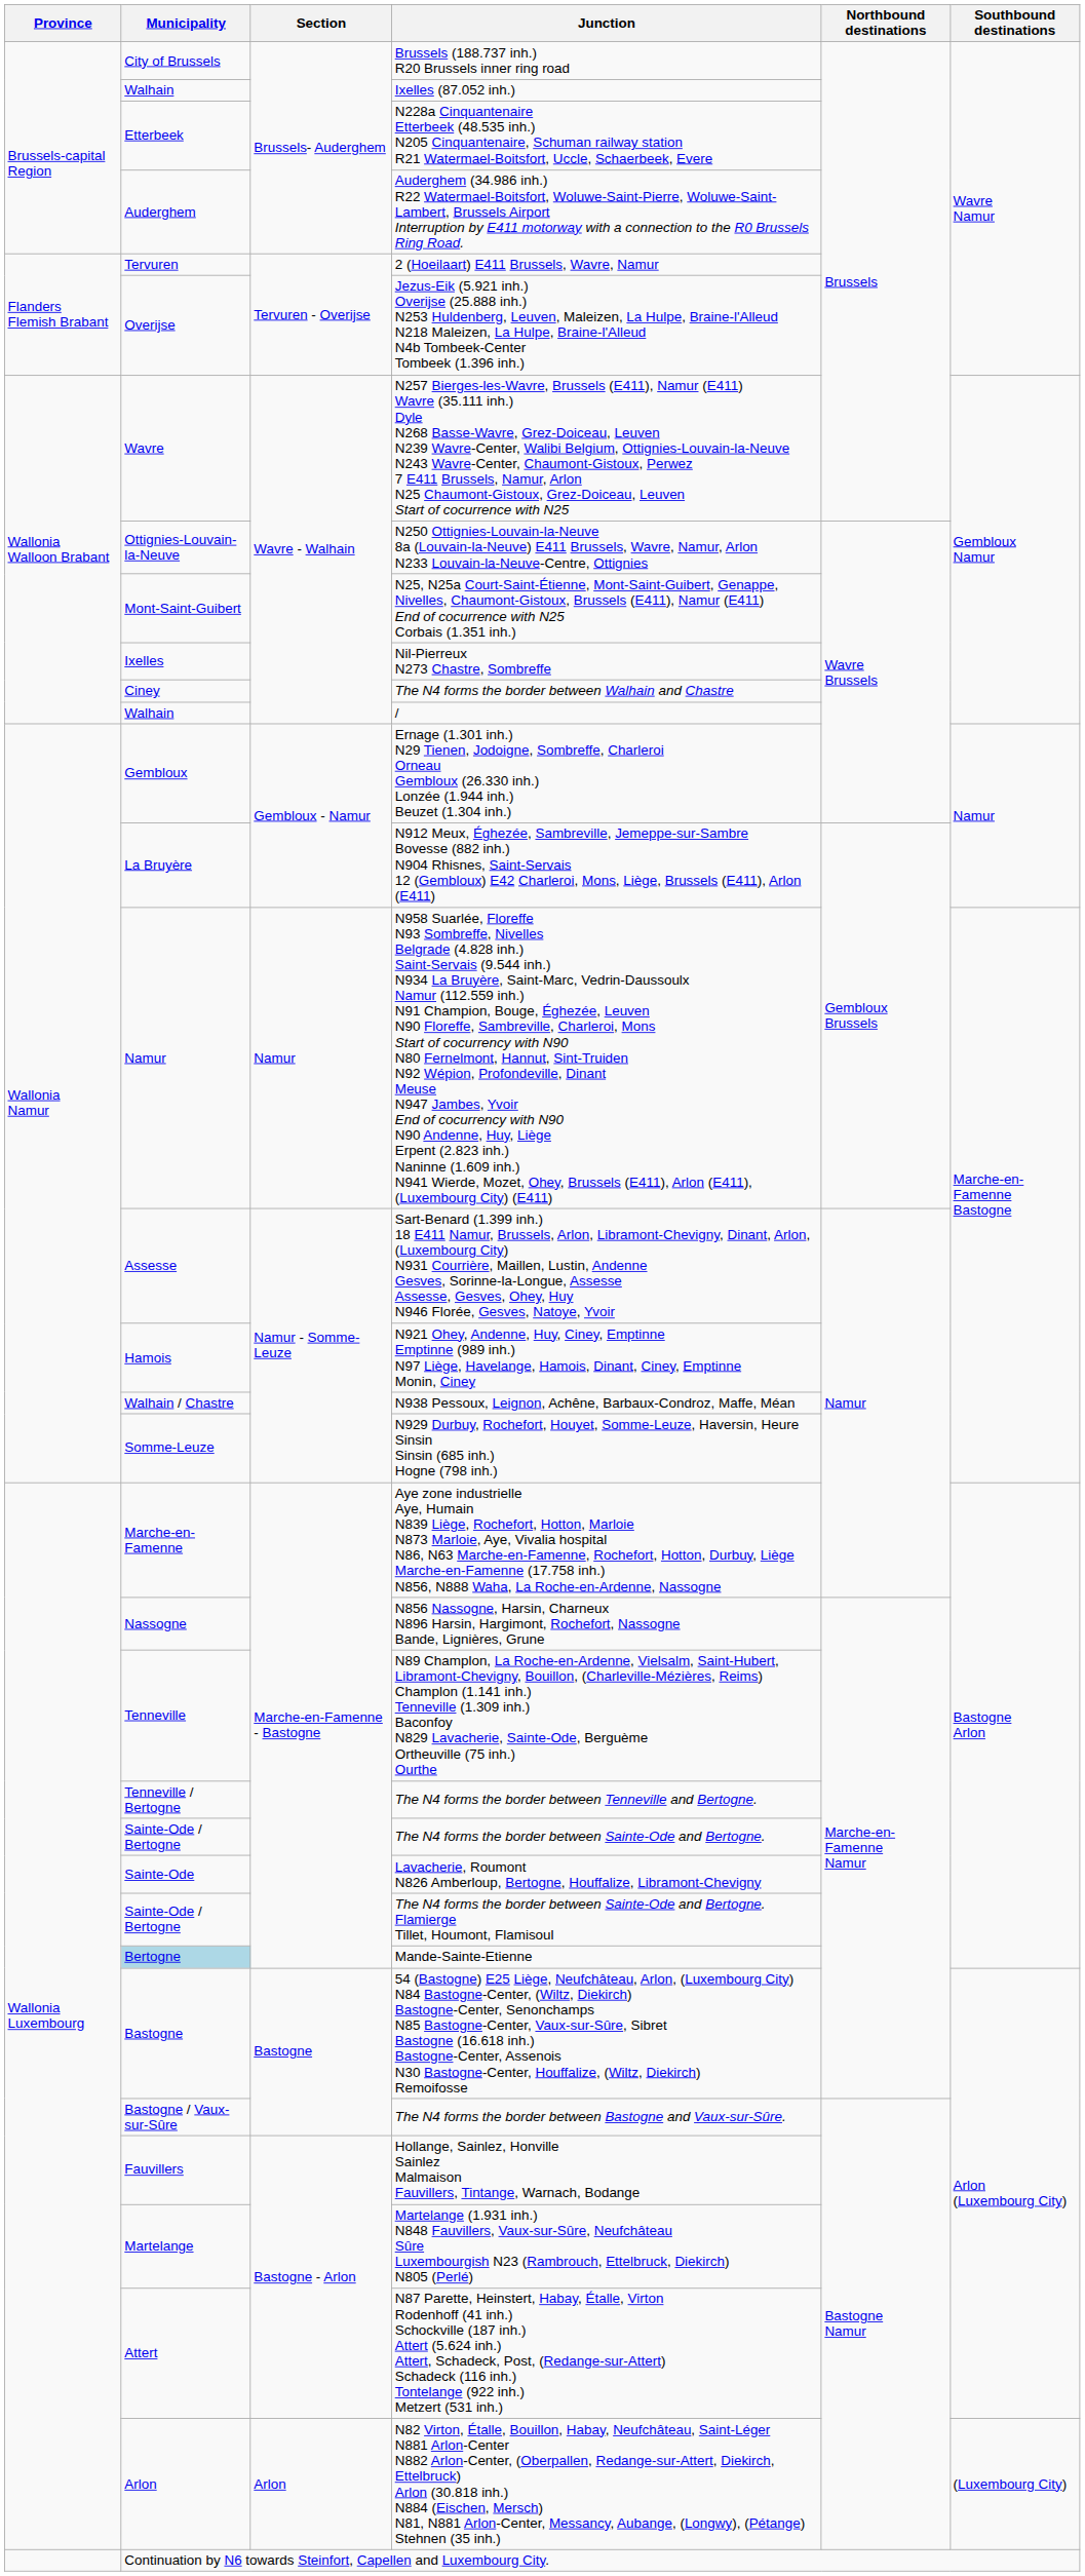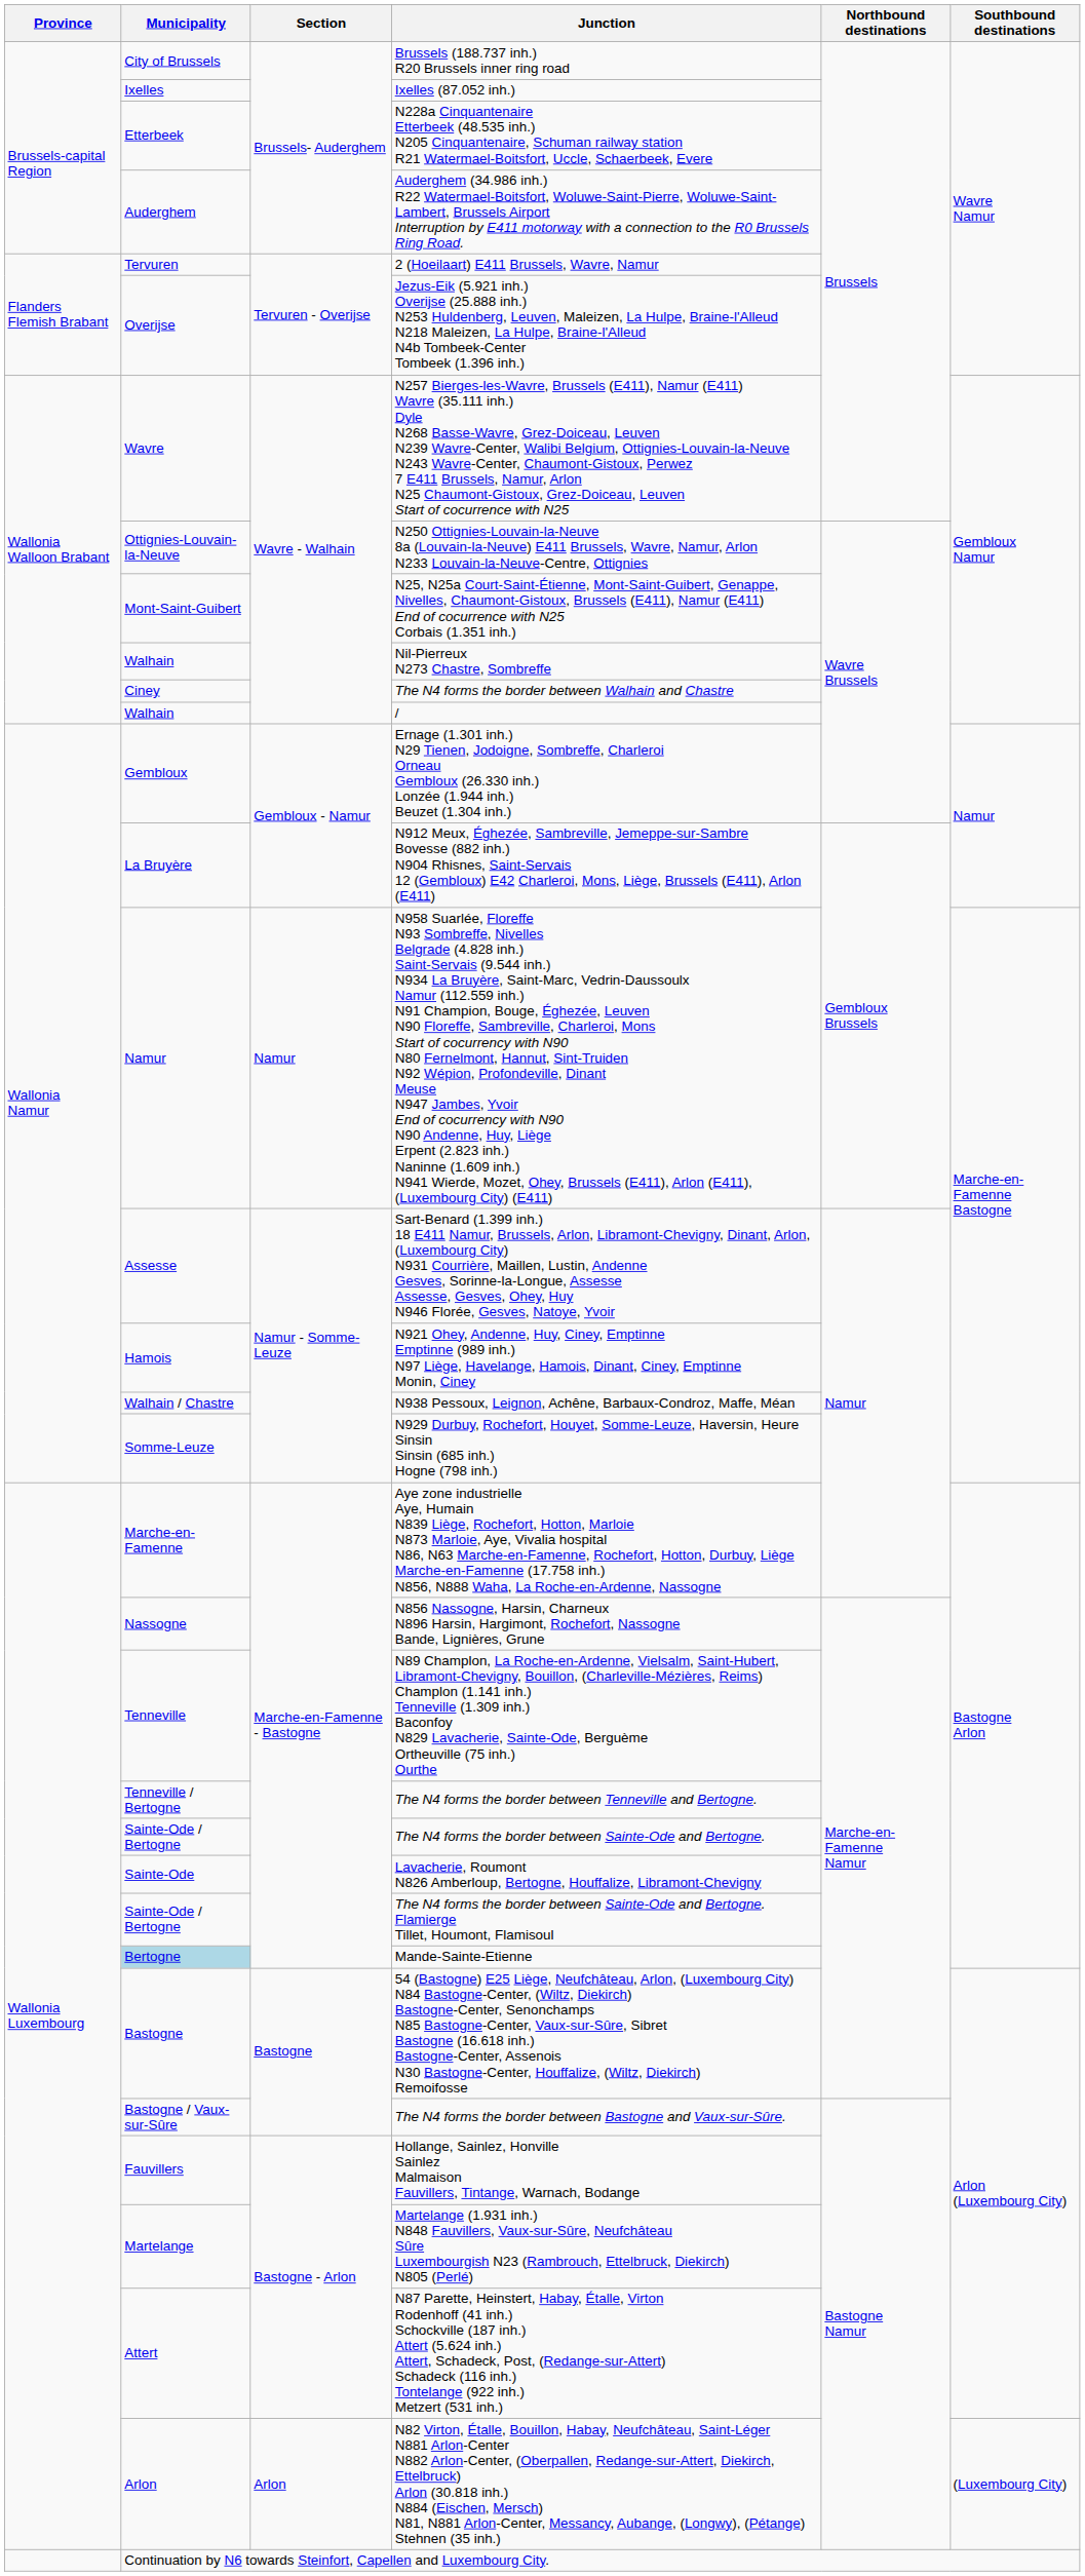Ixelles (87.052 inh.) | Municipality: Walhain -> Ixelles
Nil-Pierreux N273 Chastre, Sombreffe | Municipality: Ixelles -> Walhain
